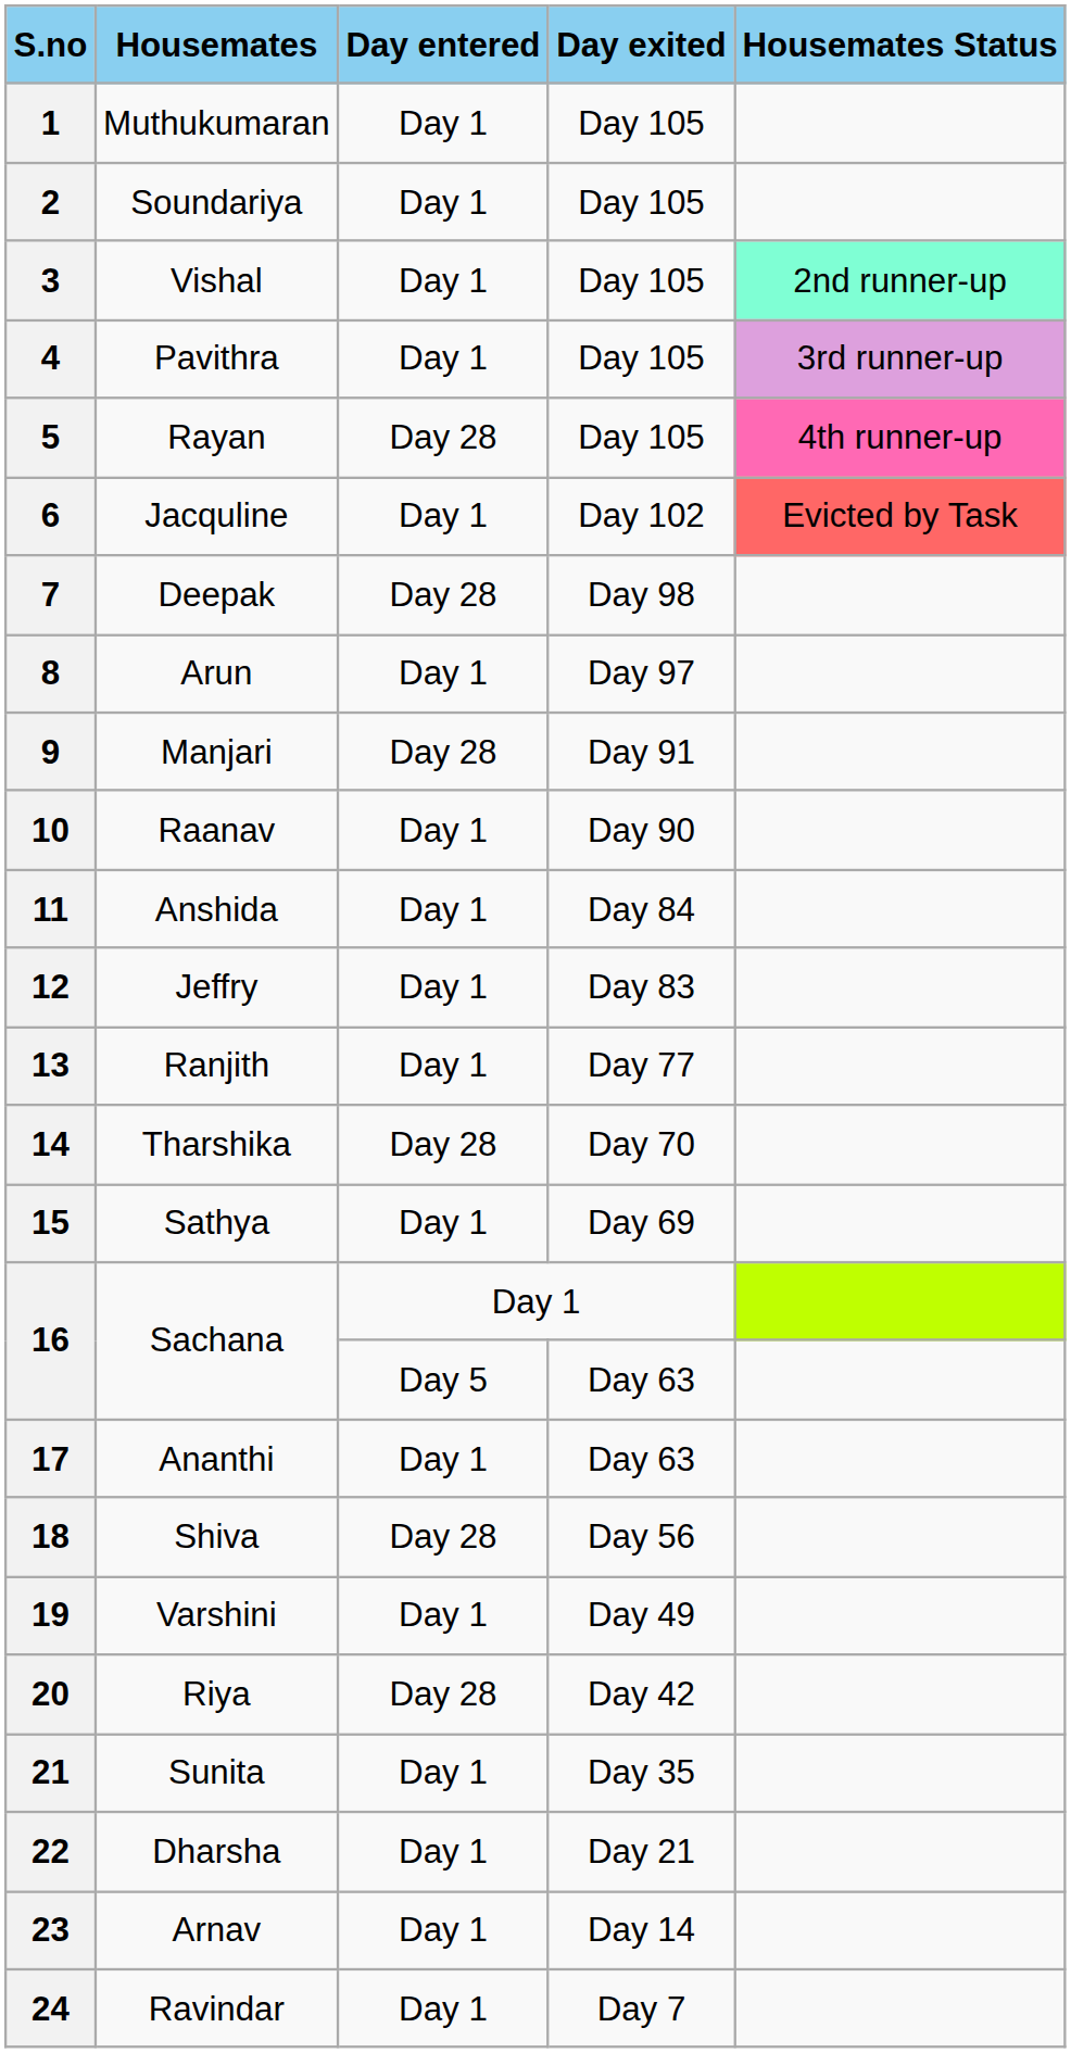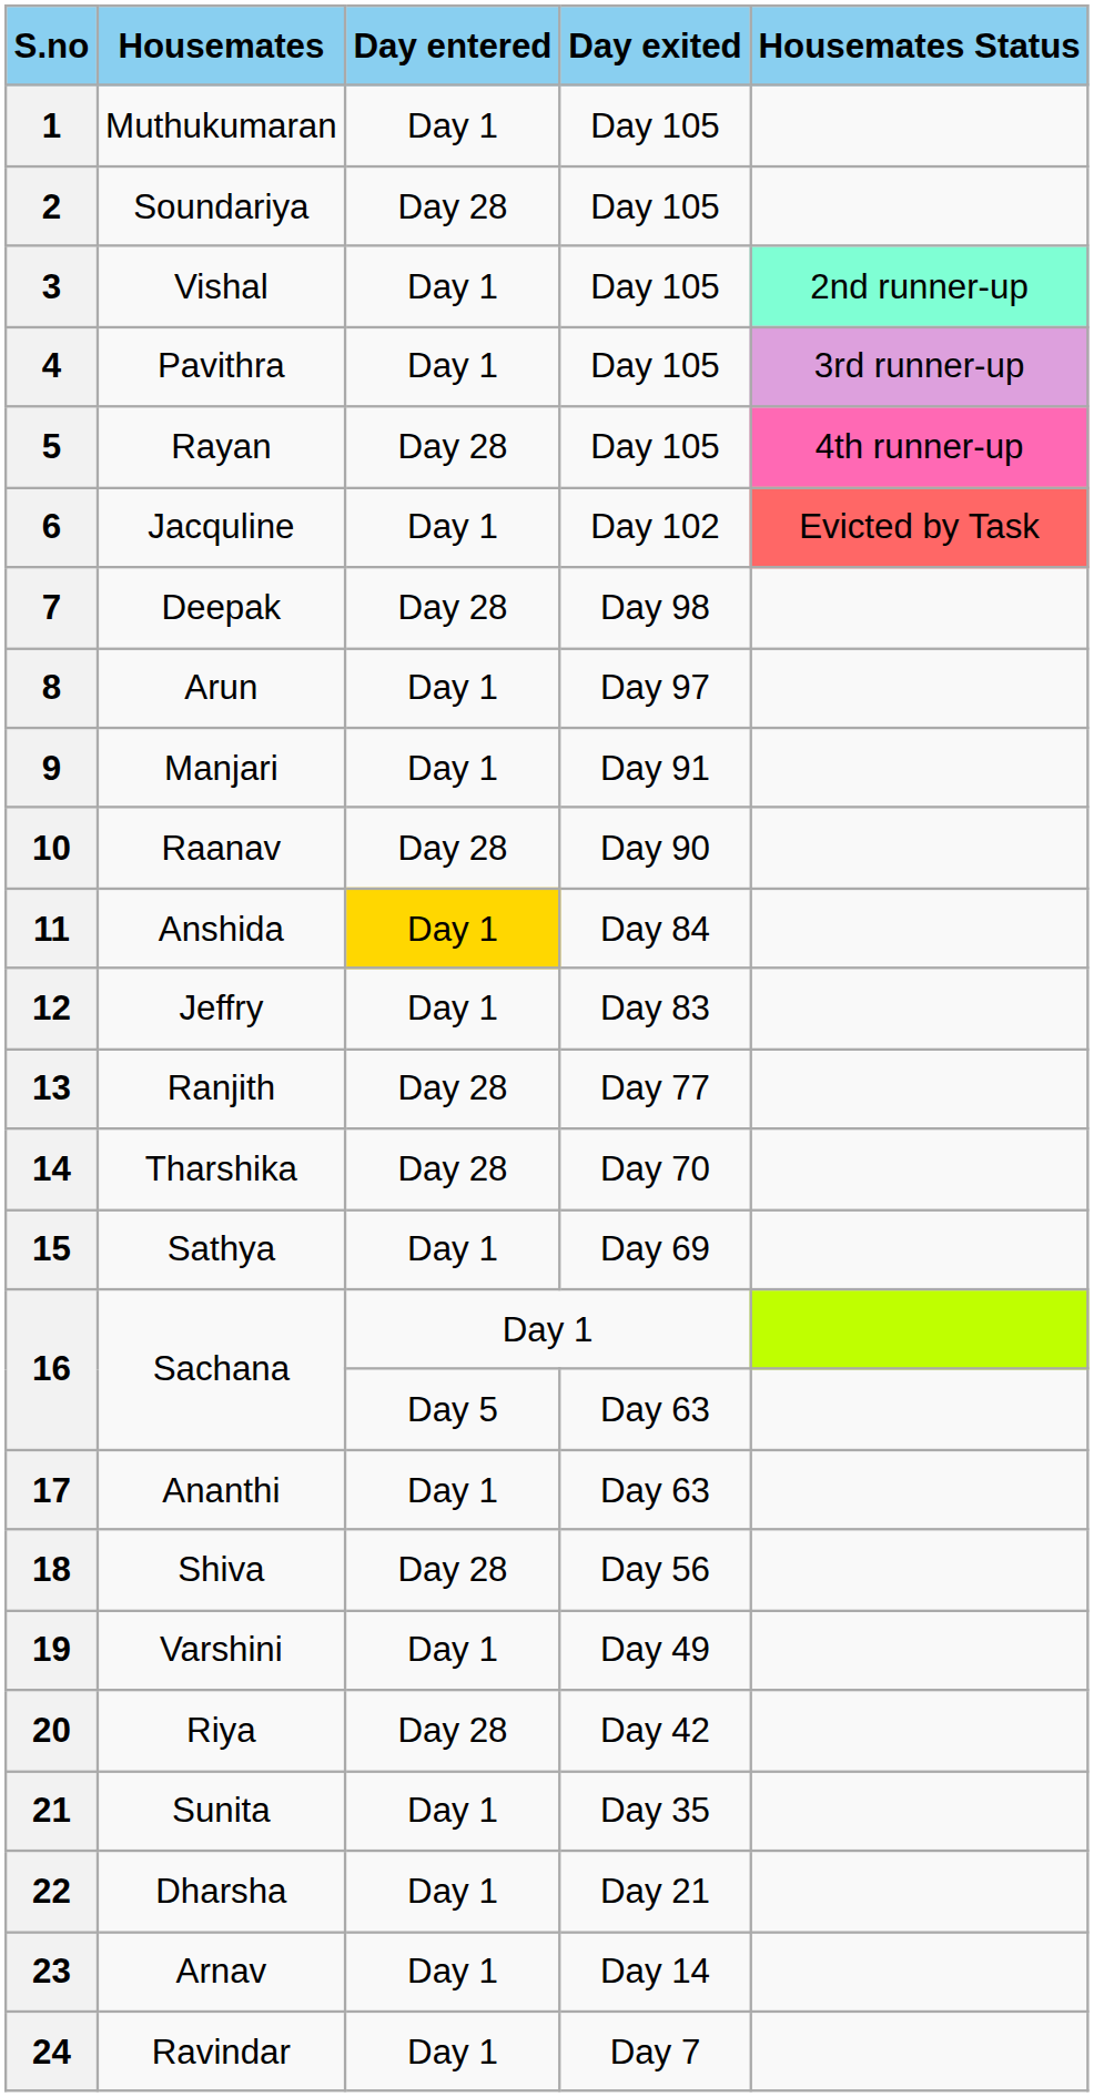2 | Day entered: Day 1 -> Day 28
9 | Day entered: Day 28 -> Day 1
10 | Day entered: Day 1 -> Day 28
11 | Day entered: no background -> gold background
13 | Day entered: Day 1 -> Day 28
